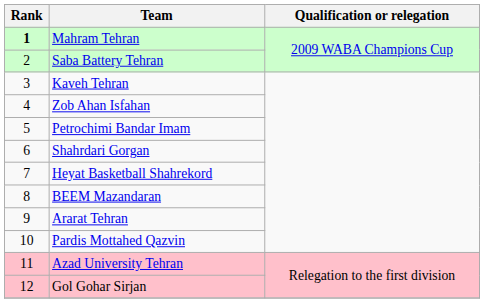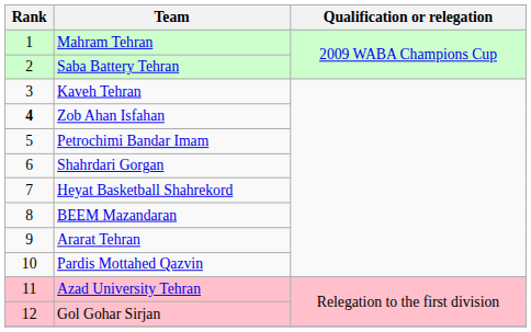Mahram Tehran | Rank: bold -> normal
Zob Ahan Isfahan | Rank: normal -> bold
